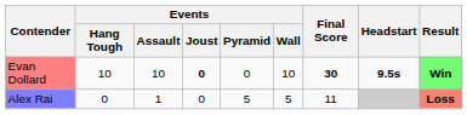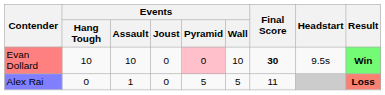Evan Dollard | Events / Joust: bold -> normal
Evan Dollard | Events / Pyramid: no background -> pink background
Evan Dollard | Headstart: bold -> normal
